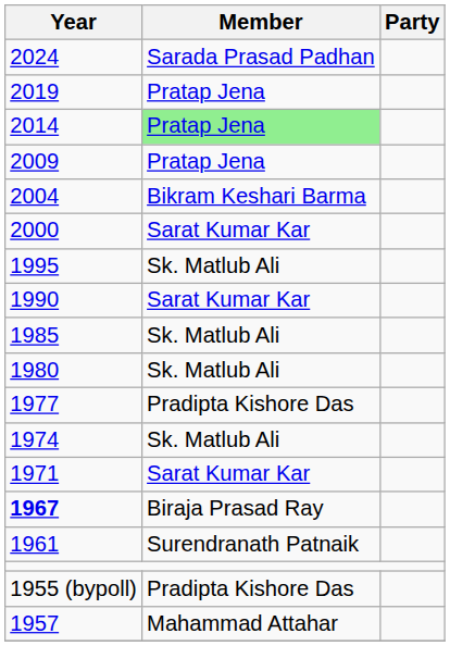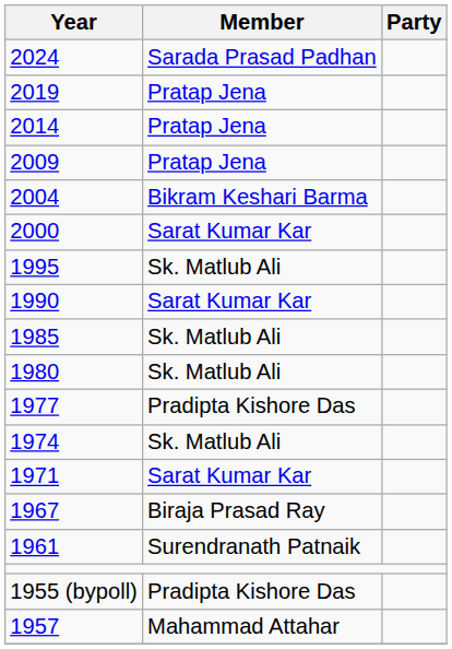2014 | Member: lightgreen background -> no background
1967 | Year: bold -> normal
